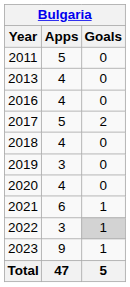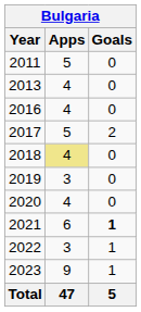2018 | Apps: no background -> khaki background
2021 | Goals: normal -> bold
2022 | Goals: lightgrey background -> no background
